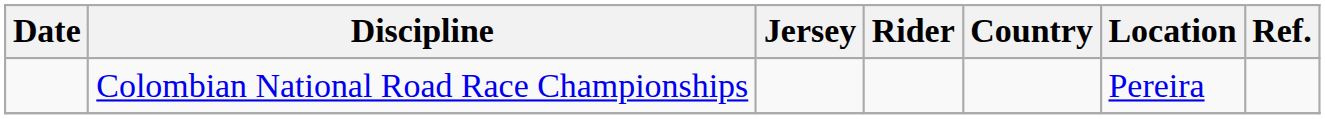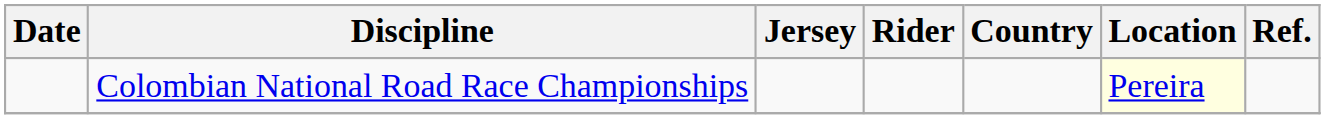Colombian National Road Race Championships | Location: no background -> lightyellow background
